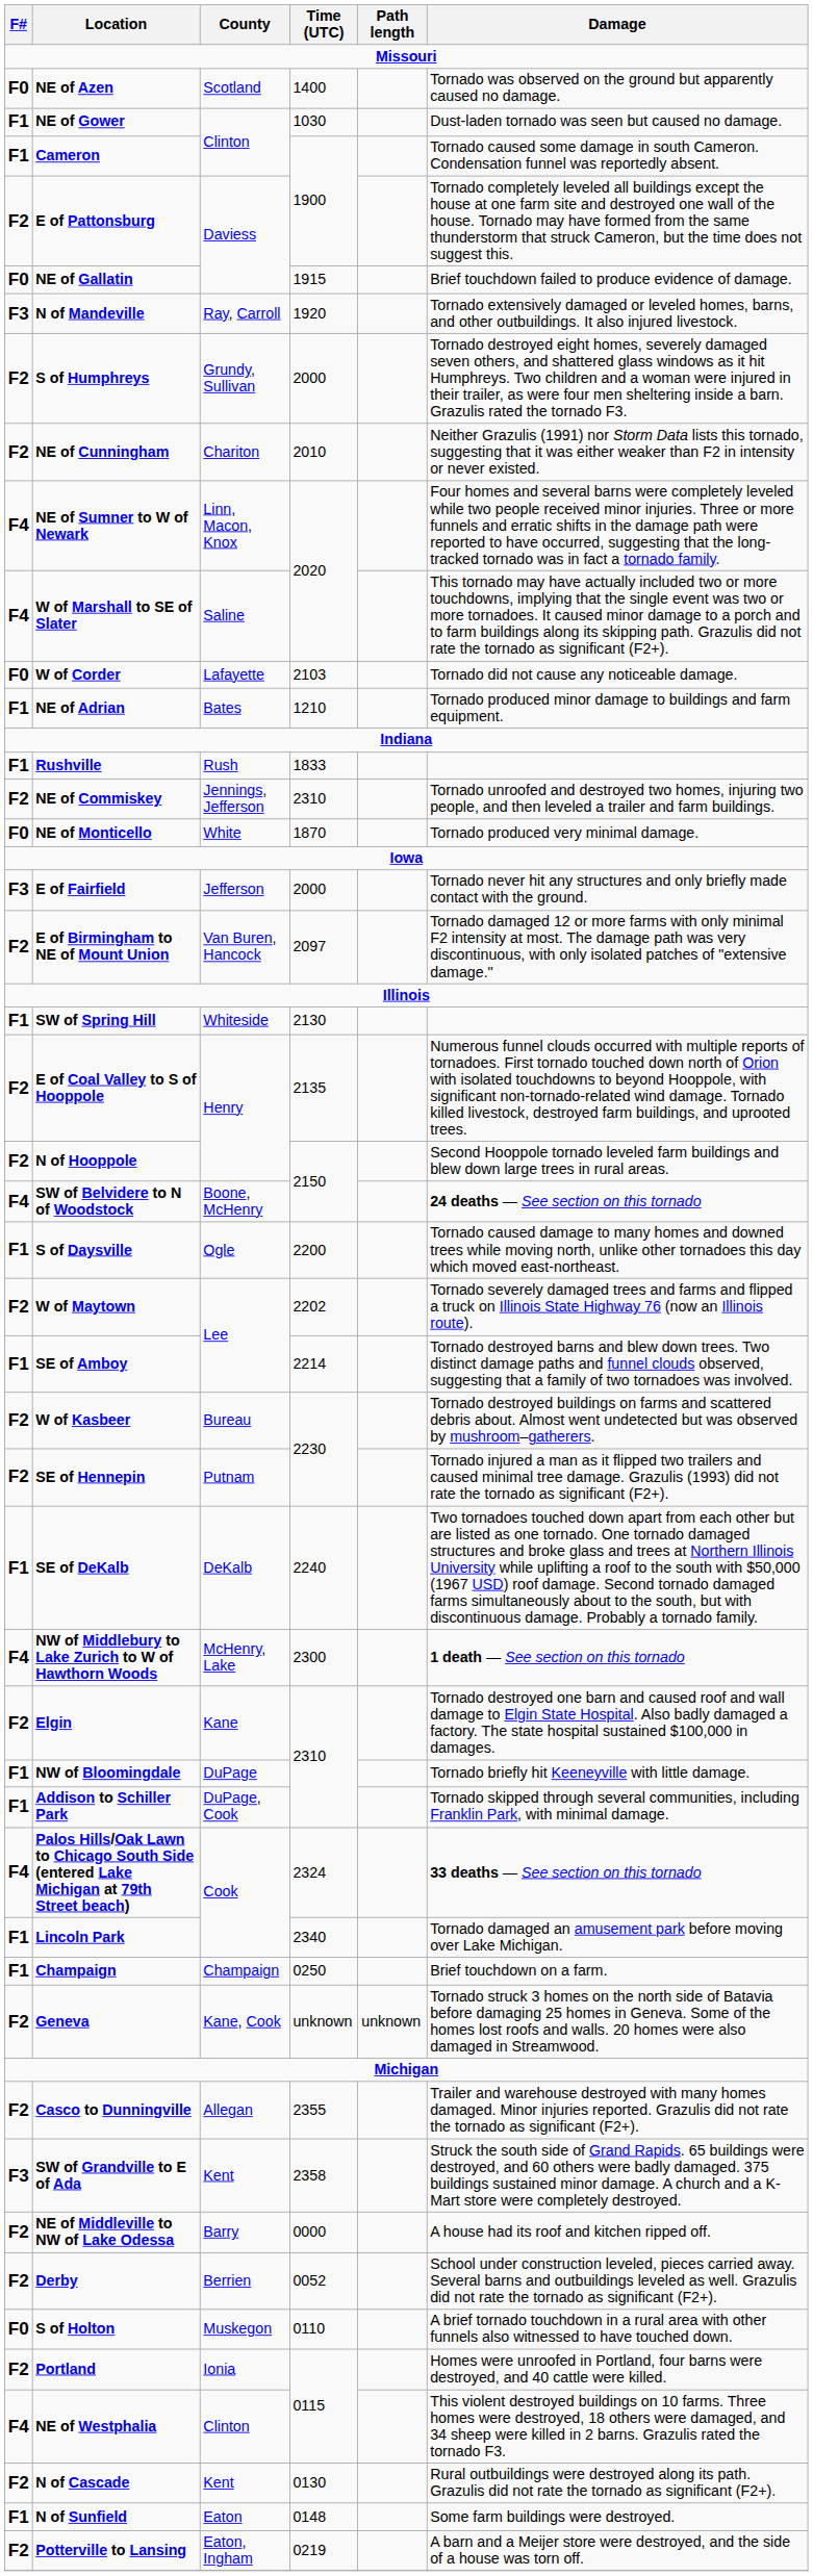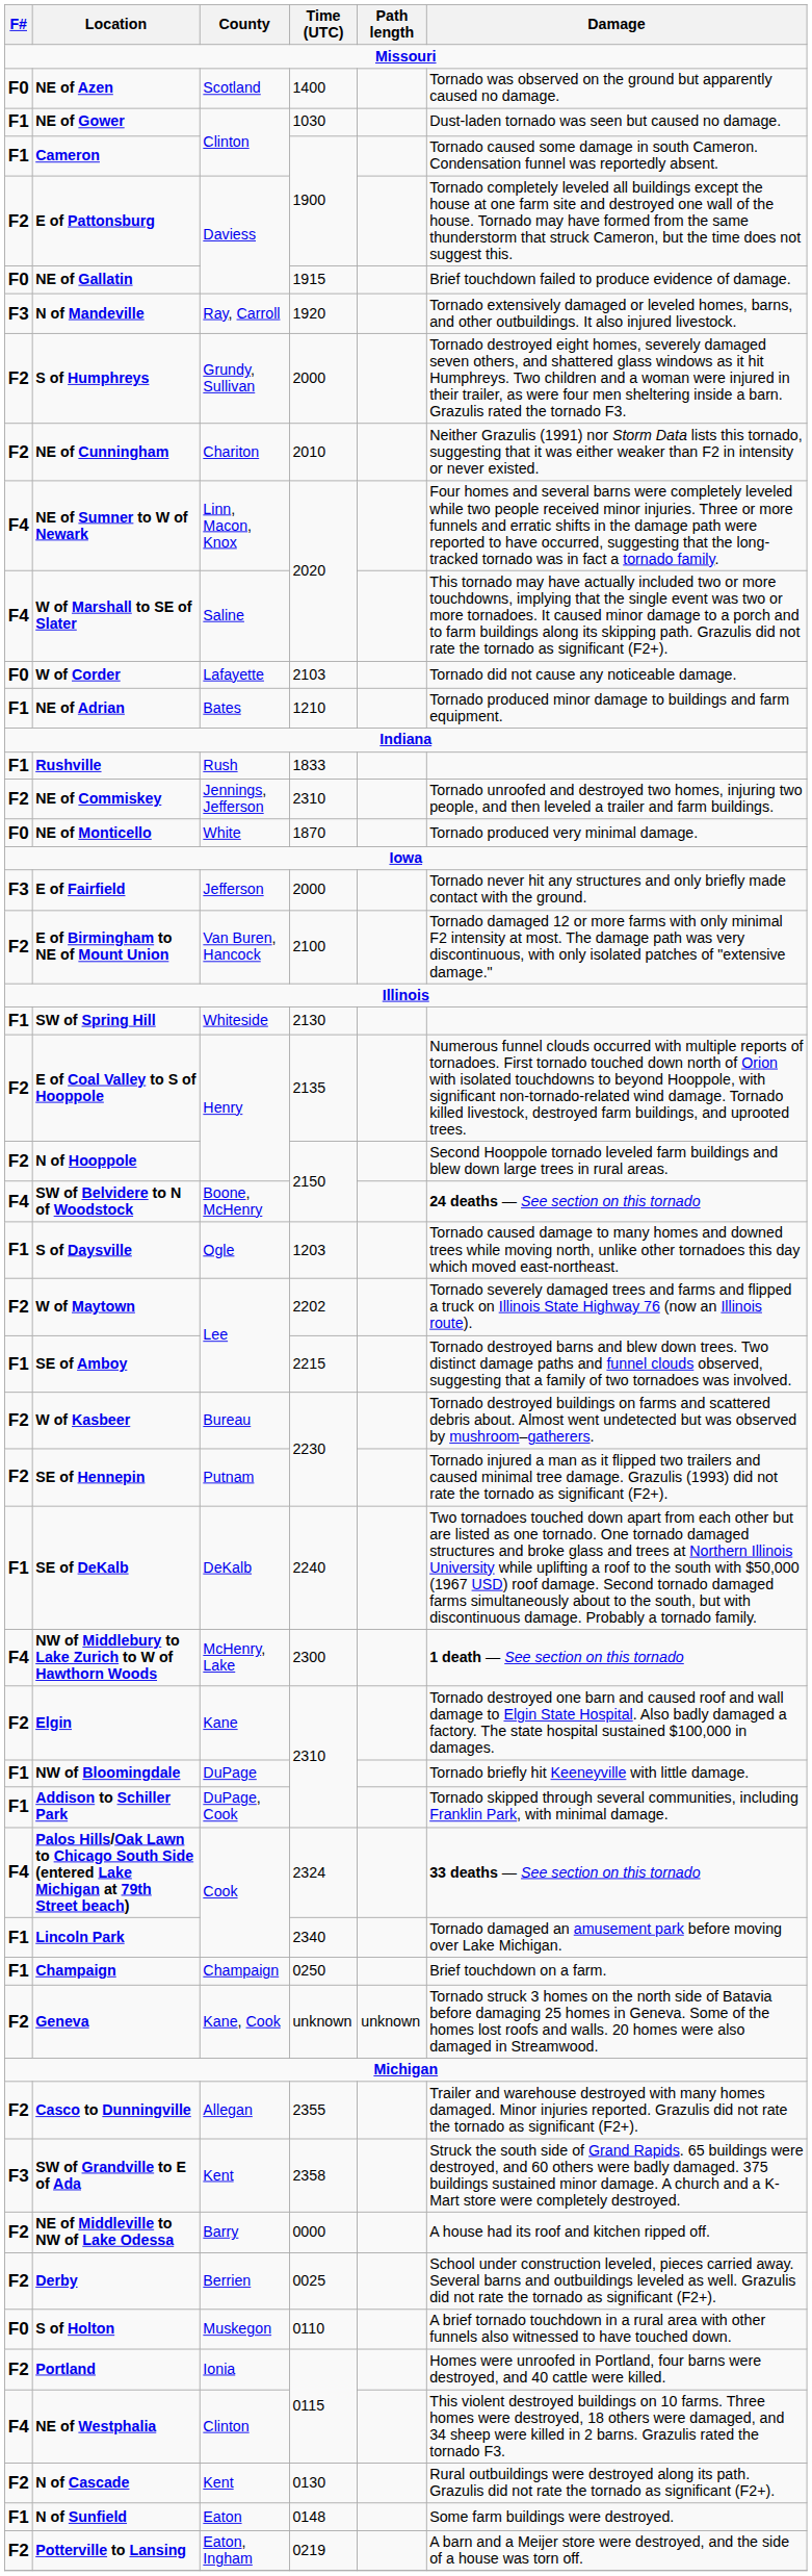E of Birmingham to NE of Mount Union | Time (UTC): 2097 -> 2100
S of Daysville | Time (UTC): 2200 -> 1203
SE of Amboy | Time (UTC): 2214 -> 2215
Derby | Time (UTC): 0052 -> 0025
